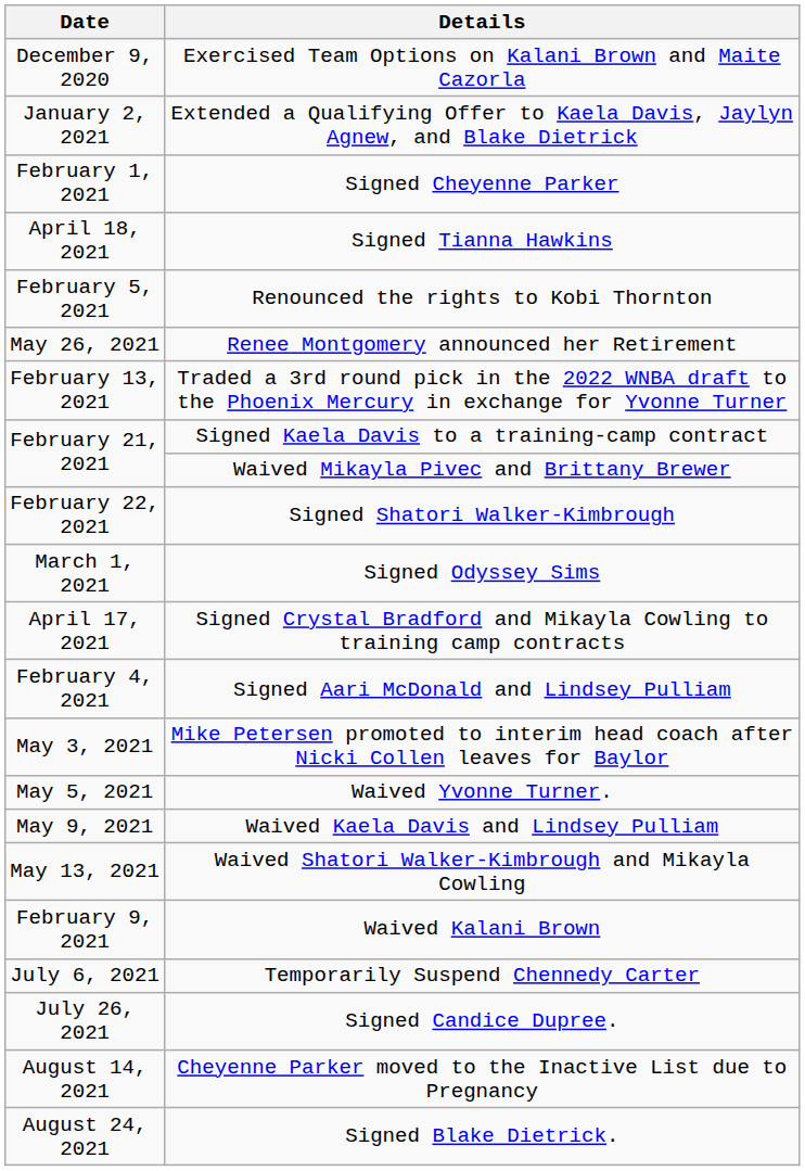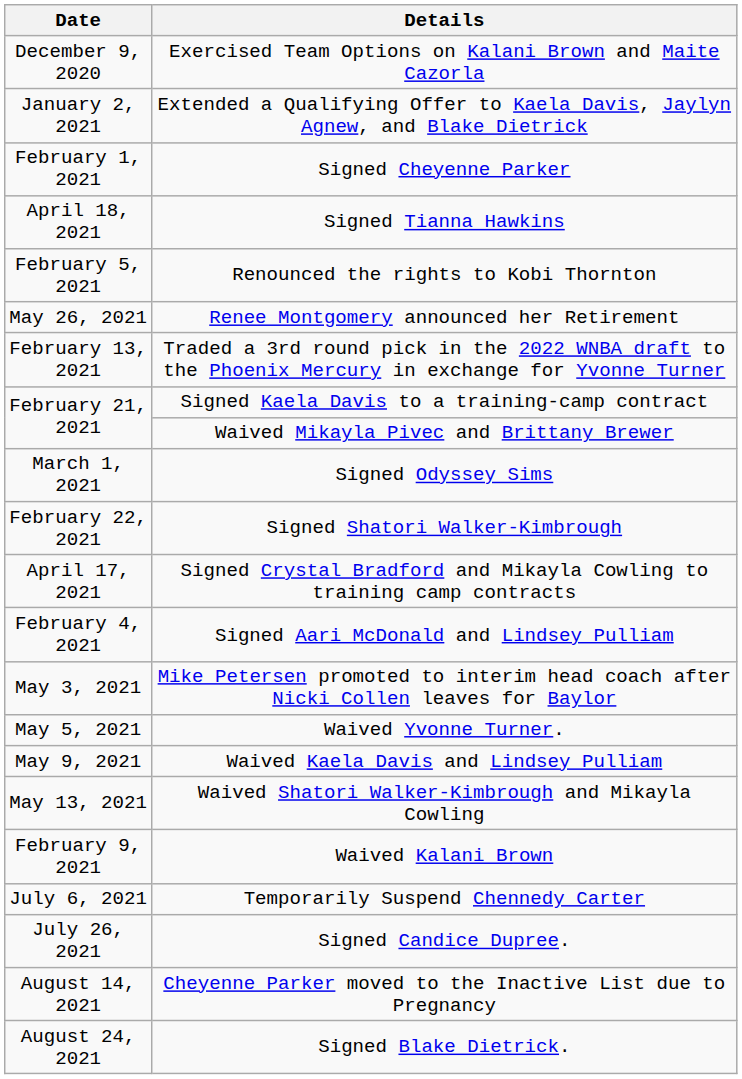rows swapped: Signed Shatori Walker-Kimbrough <-> Signed Odyssey Sims
